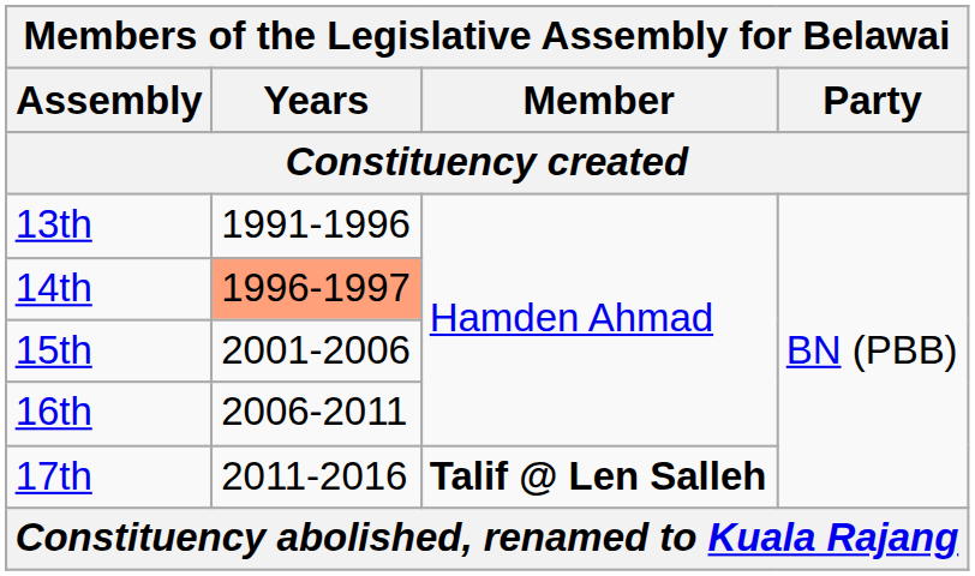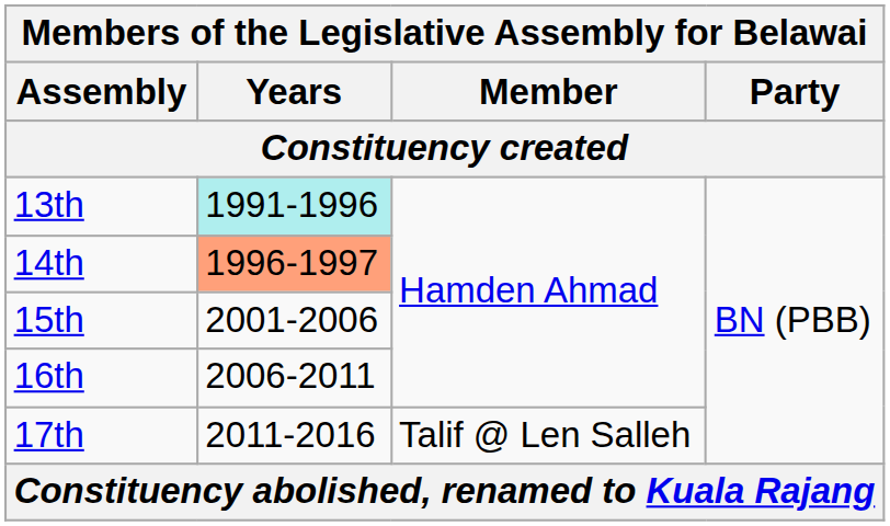13th | Years: no background -> paleturquoise background
17th | Member: bold -> normal
